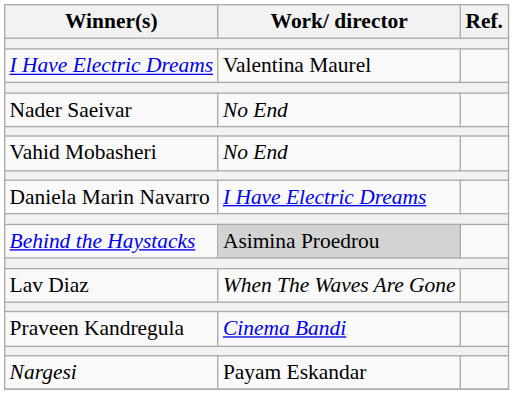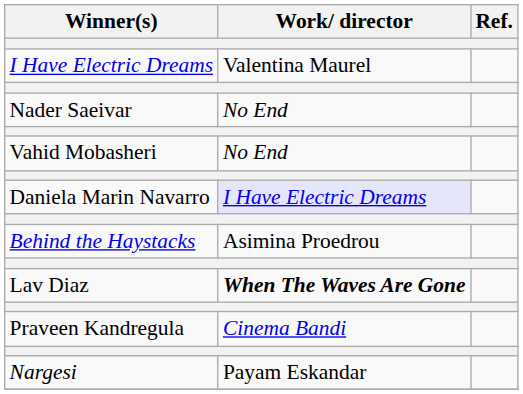Daniela Marin Navarro | Work/ director: no background -> lavender background
Behind the Haystacks | Work/ director: lightgrey background -> no background
Lav Diaz | Work/ director: normal -> bold
